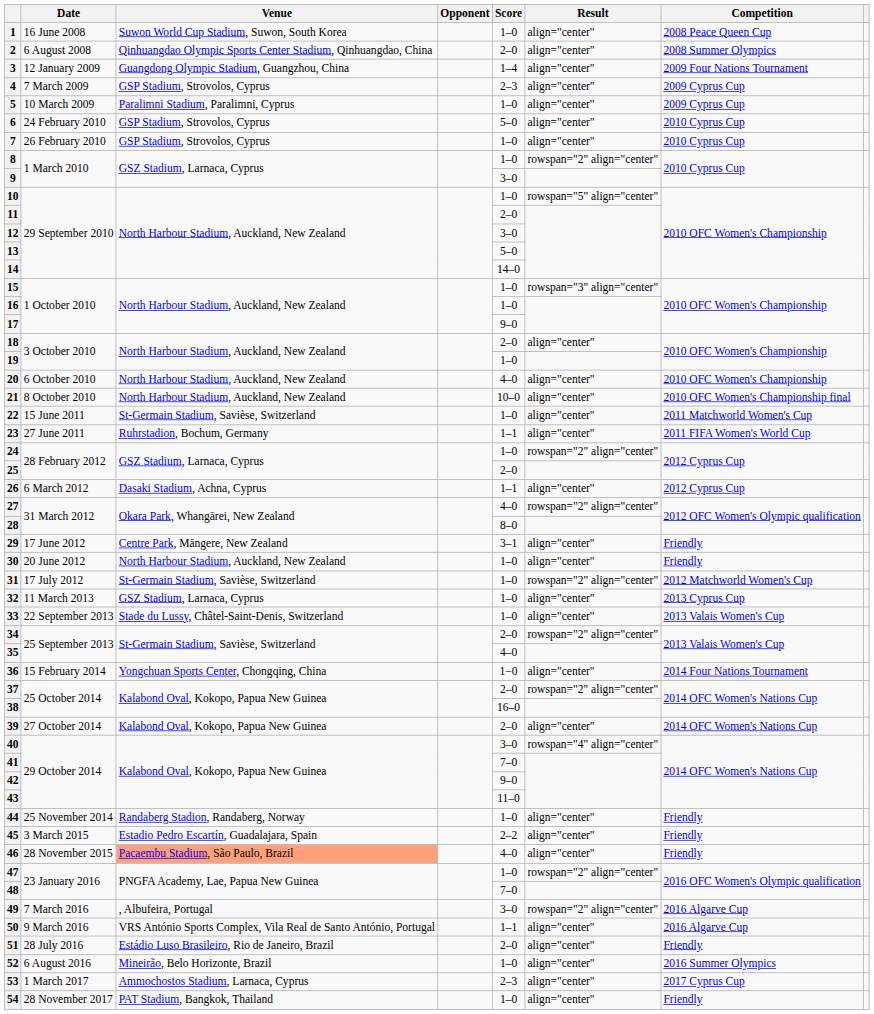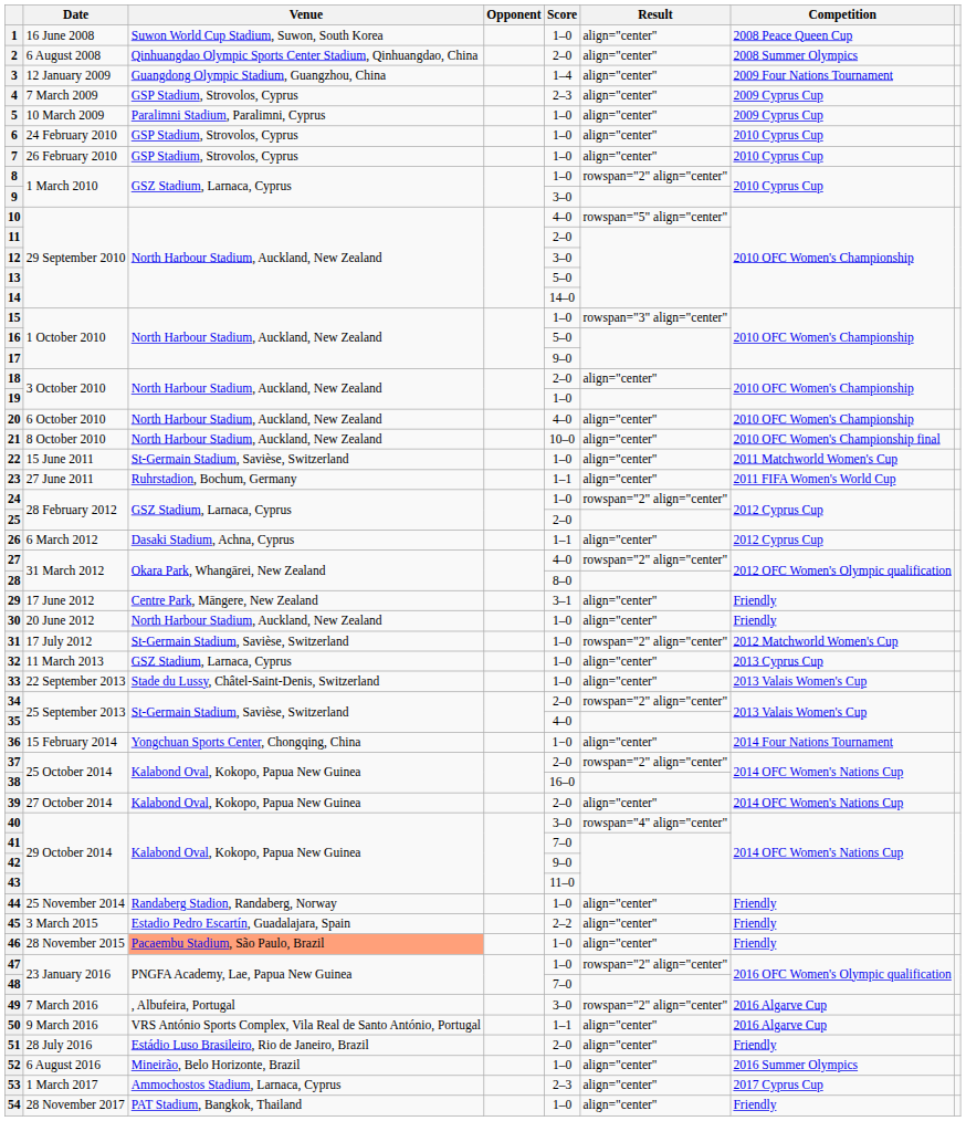6 | Score: 5–0 -> 1–0
10 | Score: 1–0 -> 4–0
16 | Score: 1–0 -> 5–0
46 | Score: 4–0 -> 1−0
